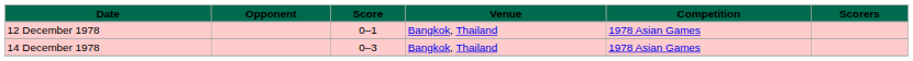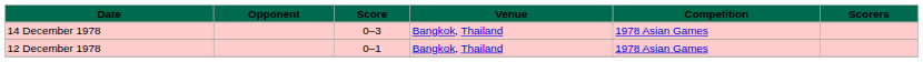rows swapped: 12 December 1978 <-> 14 December 1978
